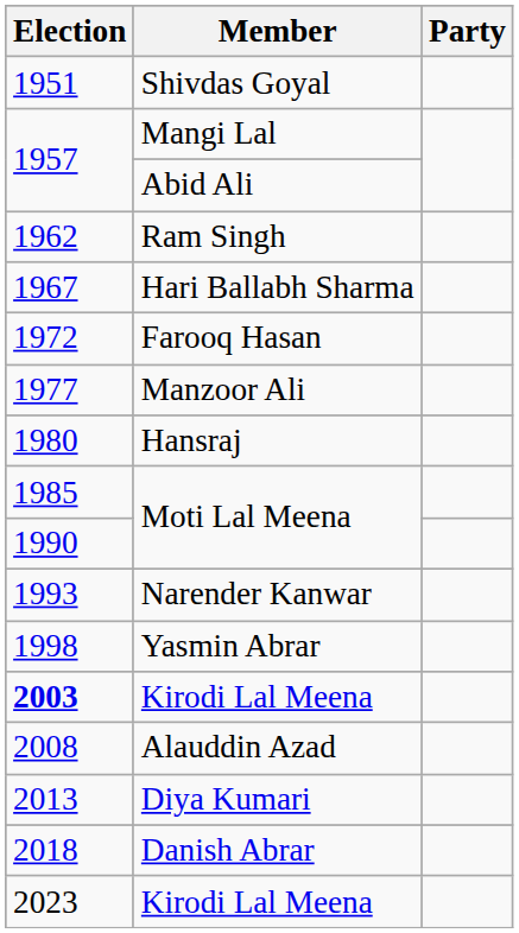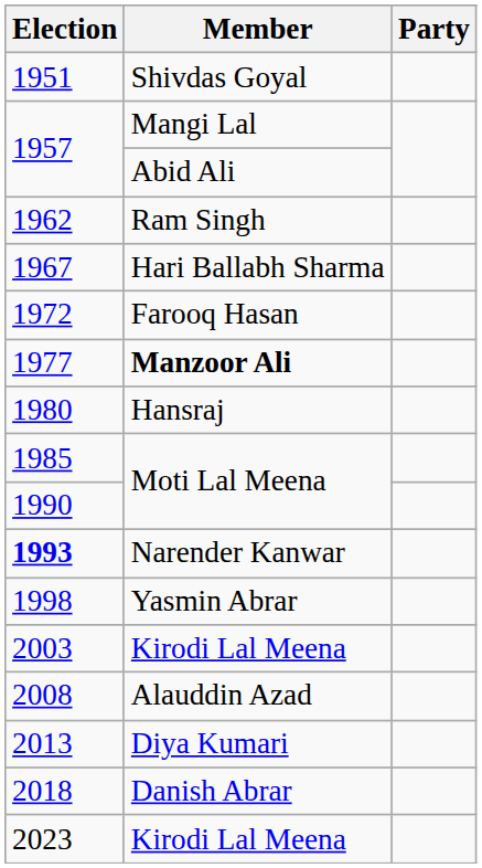1977 | Member: normal -> bold
1993 | Election: normal -> bold
2003 | Election: bold -> normal
